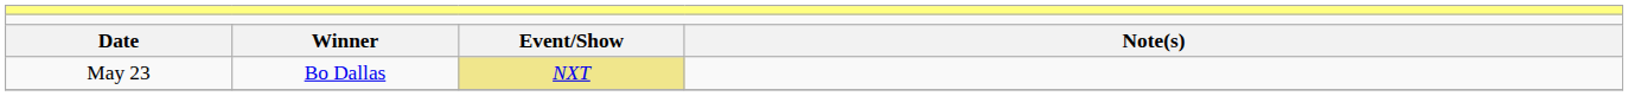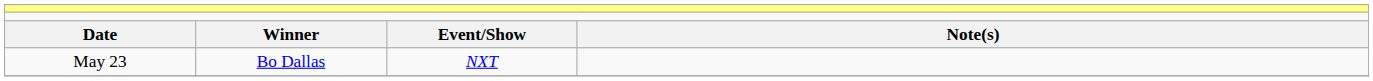May 23 | column 3: khaki background -> no background
